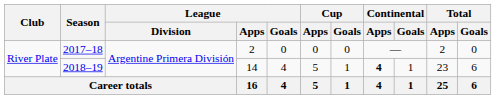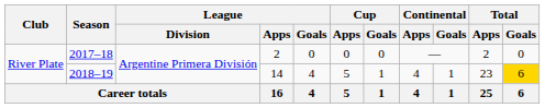2018–19 | Continental / Apps: bold -> normal
2018–19 | Total / Goals: no background -> gold background
